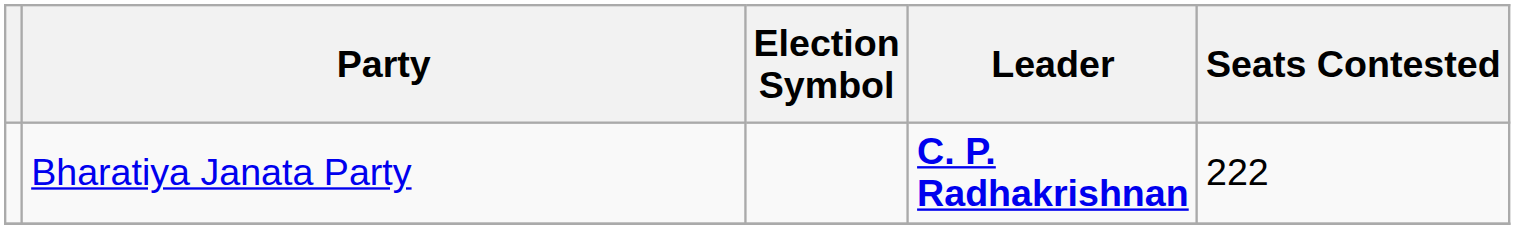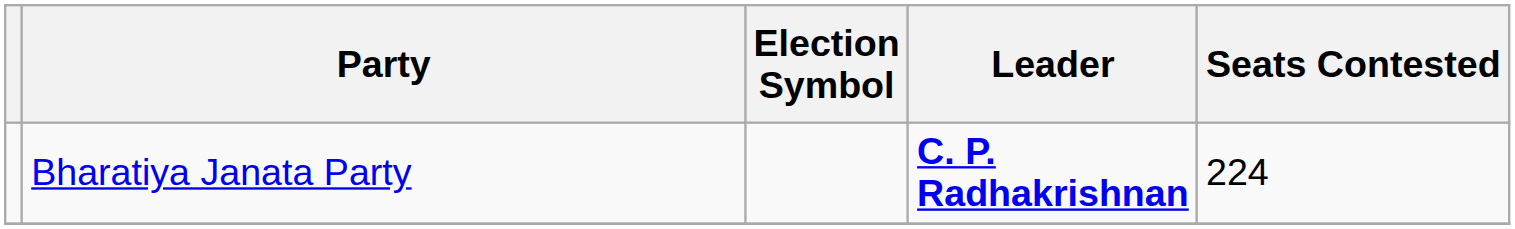Bharatiya Janata Party | Seats Contested: 222 -> 224
